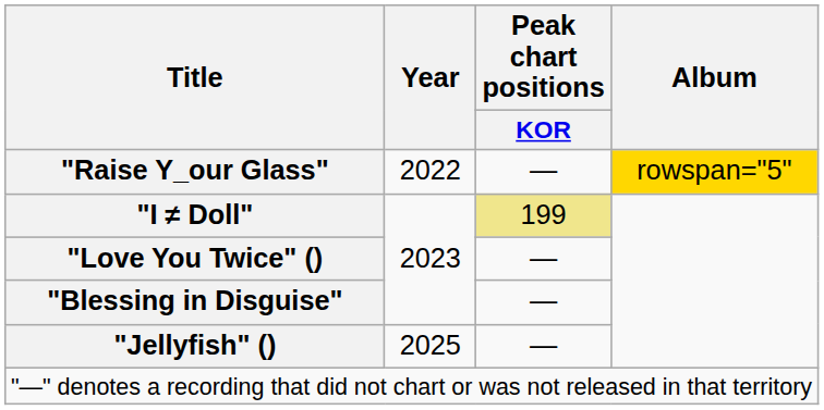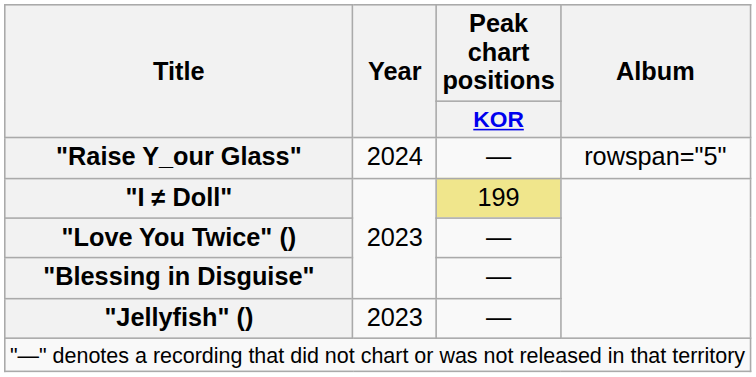"Raise Y_our Glass" | Year: 2022 -> 2024
"Raise Y_our Glass" | Album: gold background -> no background
"Jellyfish" () | Year: 2025 -> 2023
